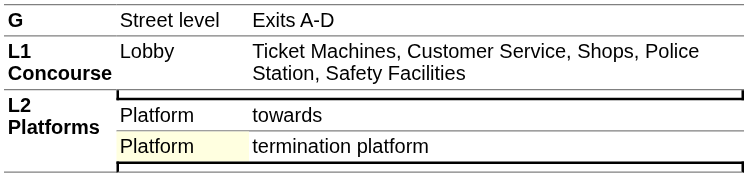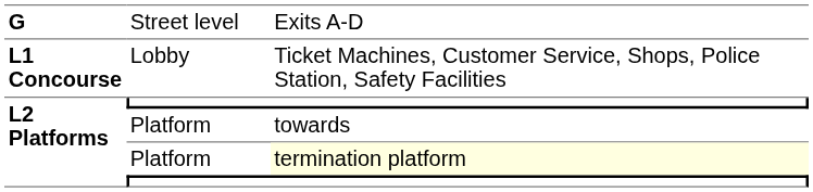termination platform | column 2: lightyellow background -> no background
termination platform | column 3: no background -> lightyellow background
